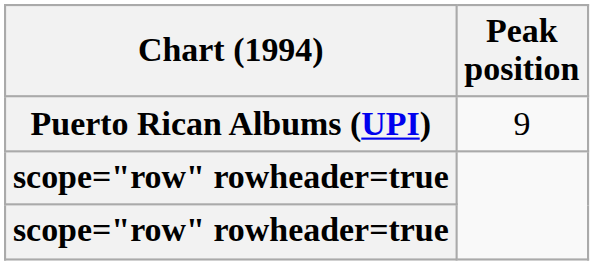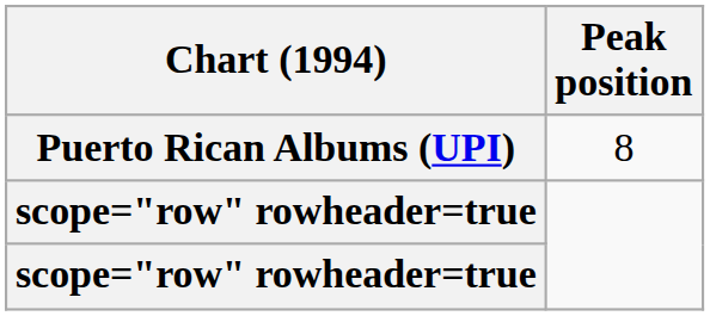Puerto Rican Albums (UPI) | Peak position: 9 -> 8
